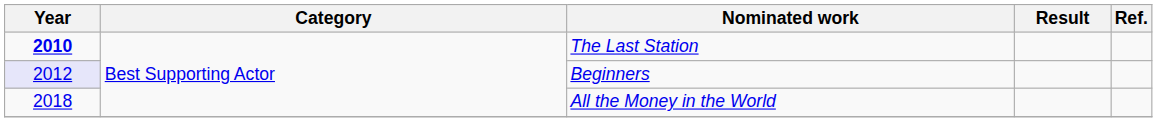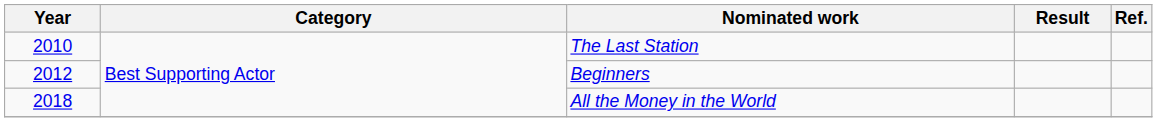The Last Station | Year: bold -> normal
Beginners | Year: lavender background -> no background
